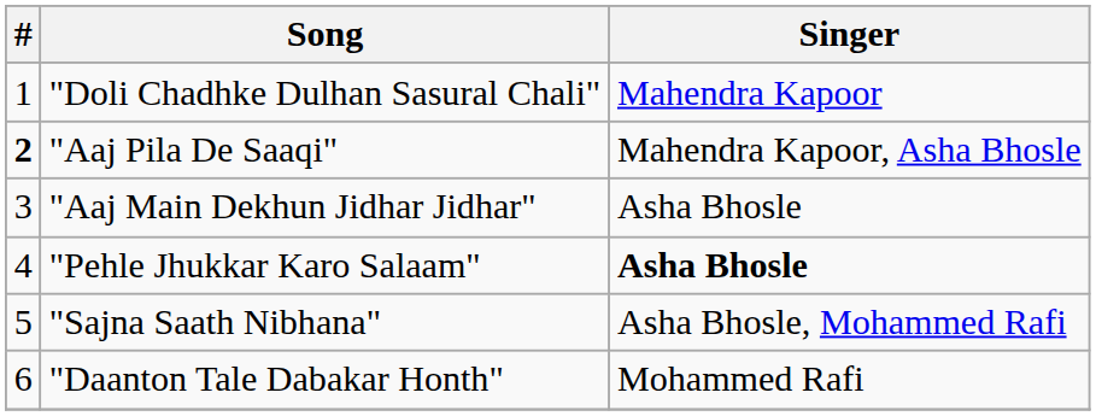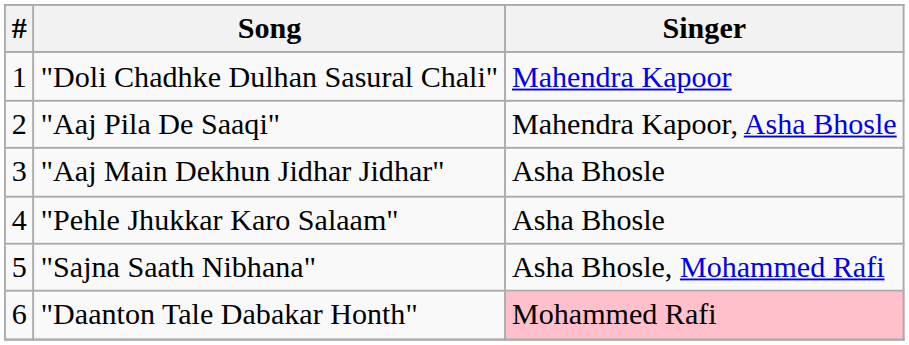"Aaj Pila De Saaqi" | #: bold -> normal
"Pehle Jhukkar Karo Salaam" | Singer: bold -> normal
"Daanton Tale Dabakar Honth" | Singer: no background -> pink background
